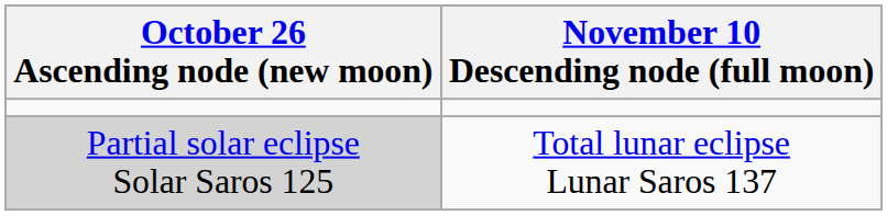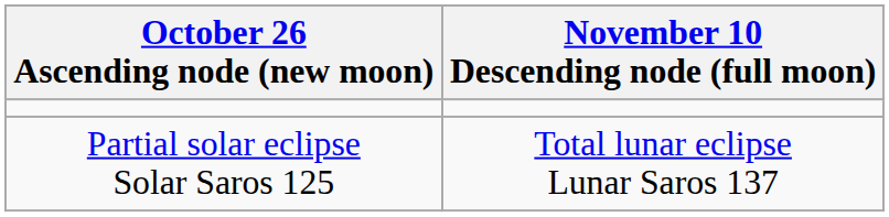row 3 | October 26 Ascending node (new moon): lightgrey background -> no background
